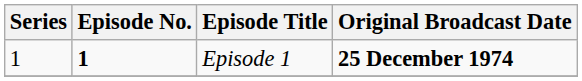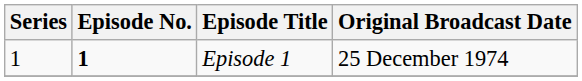Episode 1 | Original Broadcast Date: bold -> normal
